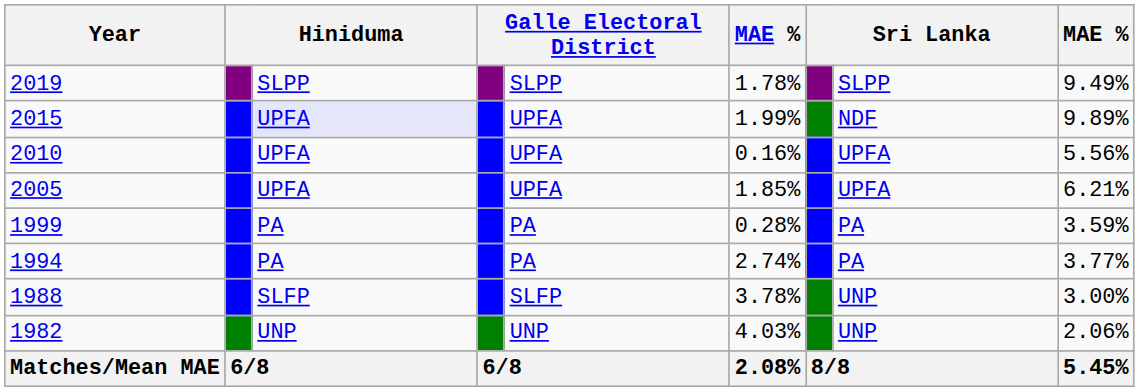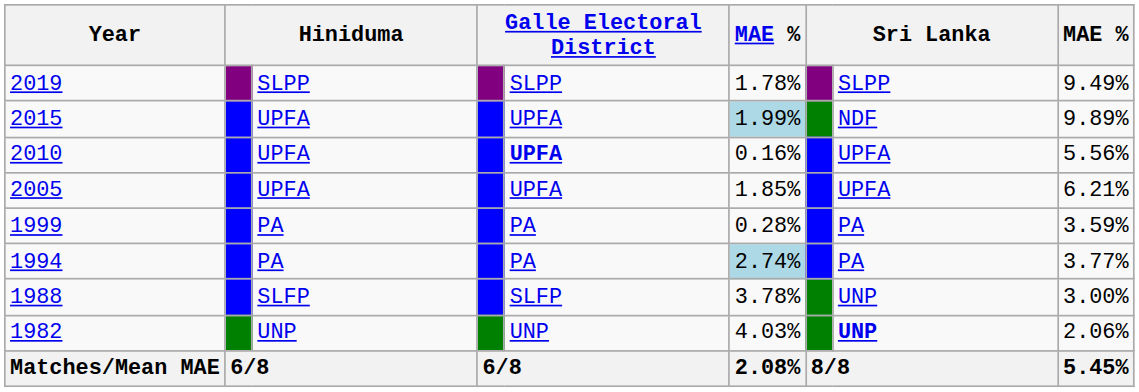2015 | column 3: lavender background -> no background
2015 | column 6: no background -> lightblue background
2010 | column 5: normal -> bold
1994 | column 6: no background -> lightblue background
1982 | column 8: normal -> bold
